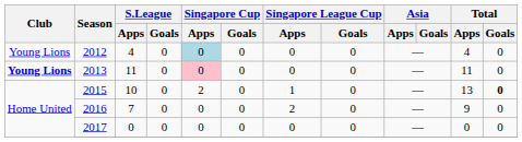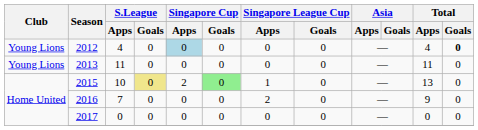2012 | Total / Goals: normal -> bold
2013 | Club: bold -> normal
2013 | Singapore Cup / Apps: pink background -> no background
2015 | S.League / Goals: no background -> khaki background
2015 | Singapore Cup / Goals: no background -> lightgreen background
2015 | Total / Goals: bold -> normal
